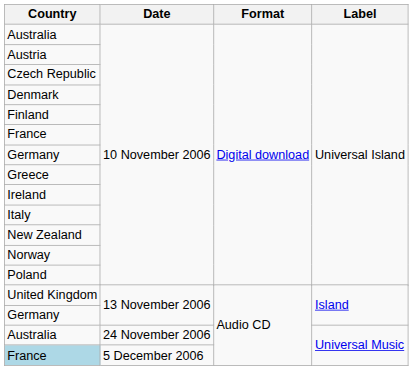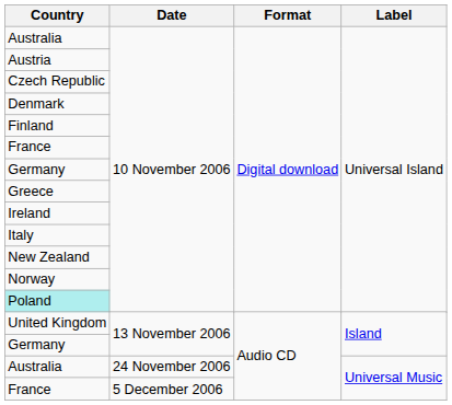Poland | Country: no background -> paleturquoise background
France / 5 December 2006 | Country: lightblue background -> no background
